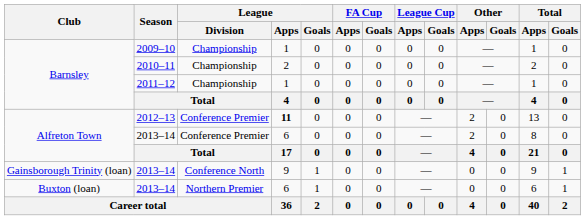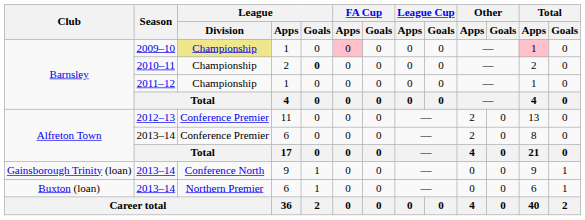2009–10 | League / Division: no background -> khaki background
2009–10 | FA Cup / Apps: no background -> pink background
2009–10 | Total / Apps: no background -> pink background
2010–11 | League / Goals: normal -> bold
2012–13 | League / Apps: bold -> normal
